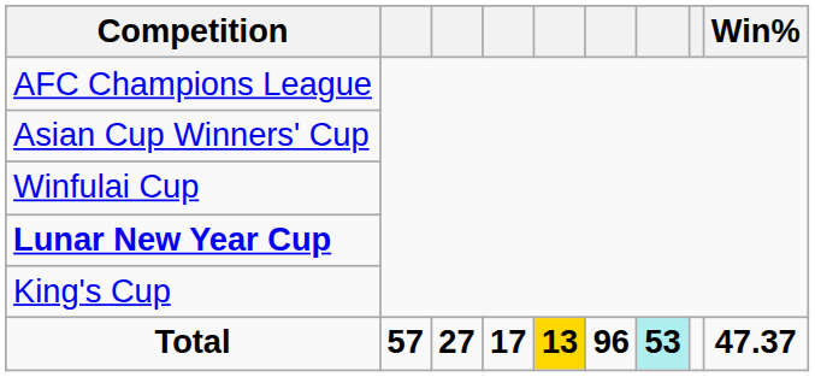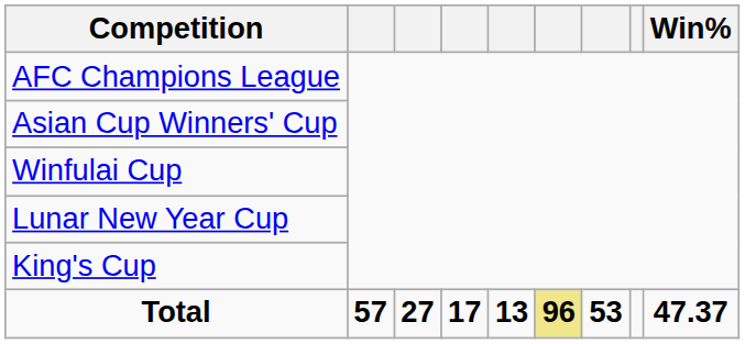Lunar New Year Cup | Competition: bold -> normal
Total | column 5: gold background -> no background
Total | column 6: no background -> khaki background
Total | column 7: paleturquoise background -> no background
